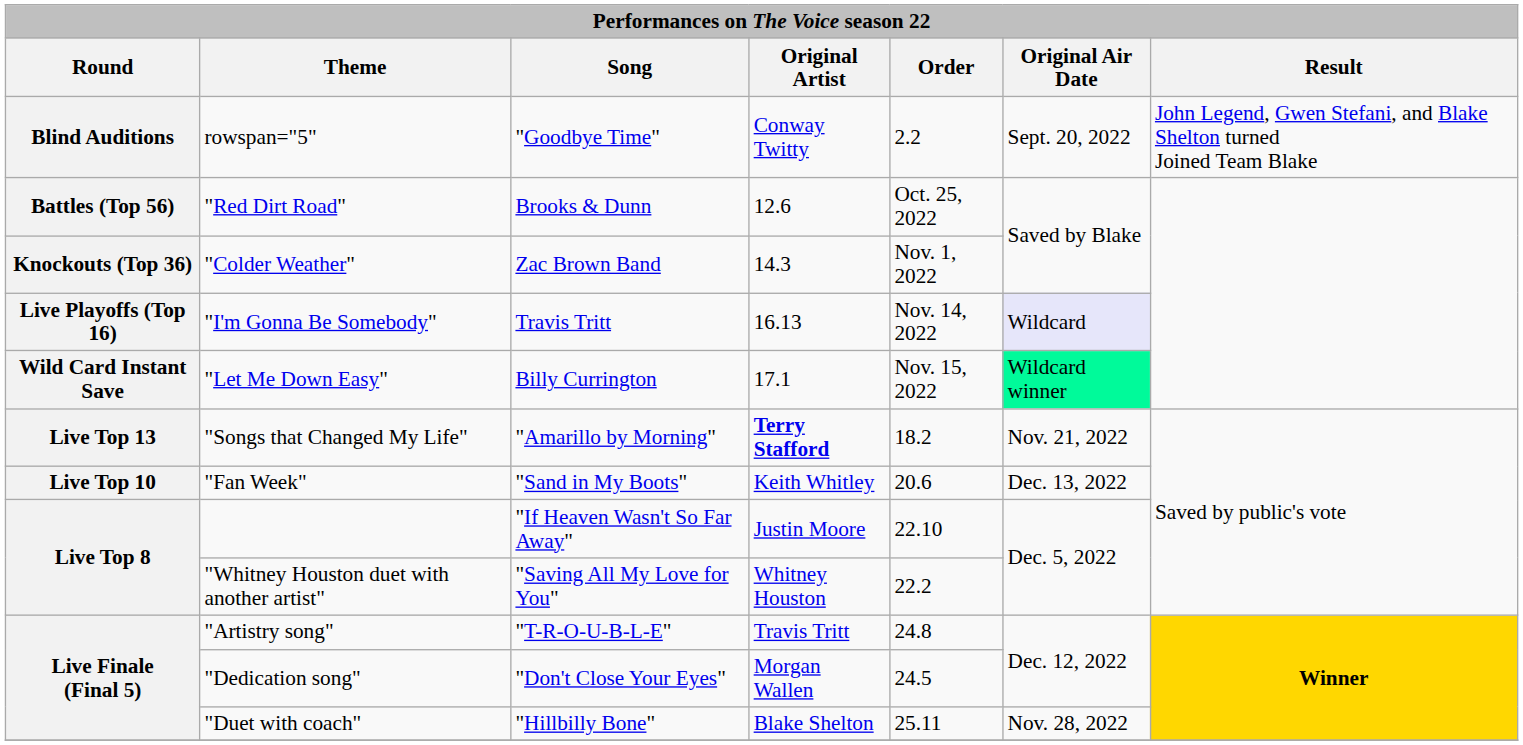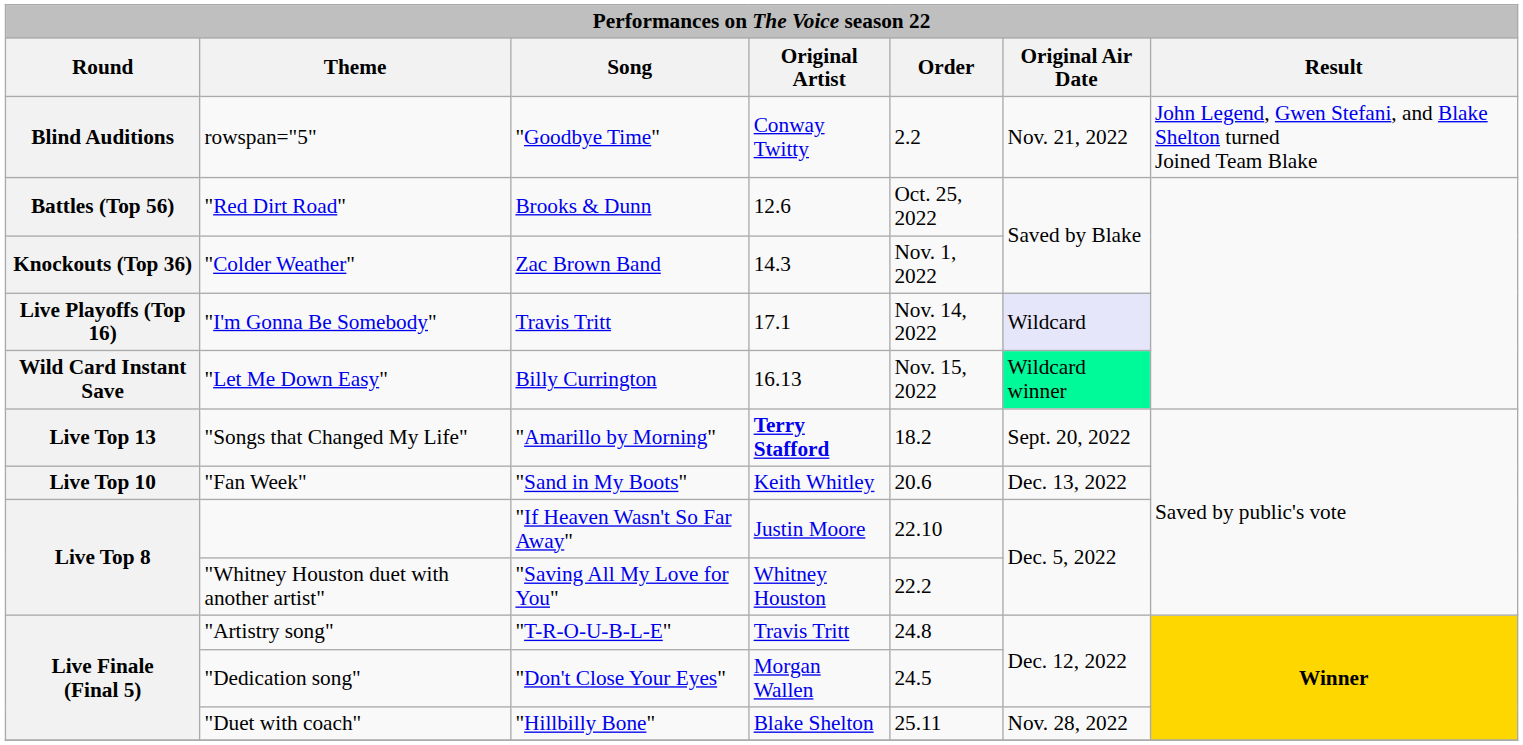rowspan="5" | Original Air Date: Sept. 20, 2022 -> Nov. 21, 2022
"I'm Gonna Be Somebody" | Original Artist: 16.13 -> 17.1
"Let Me Down Easy" | Original Artist: 17.1 -> 16.13
"Songs that Changed My Life" | Original Air Date: Nov. 21, 2022 -> Sept. 20, 2022
